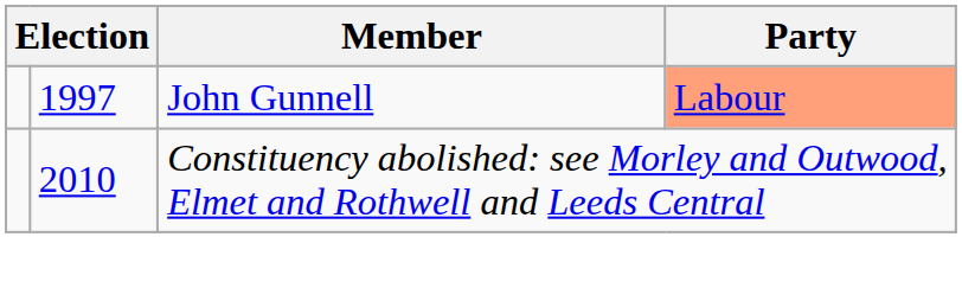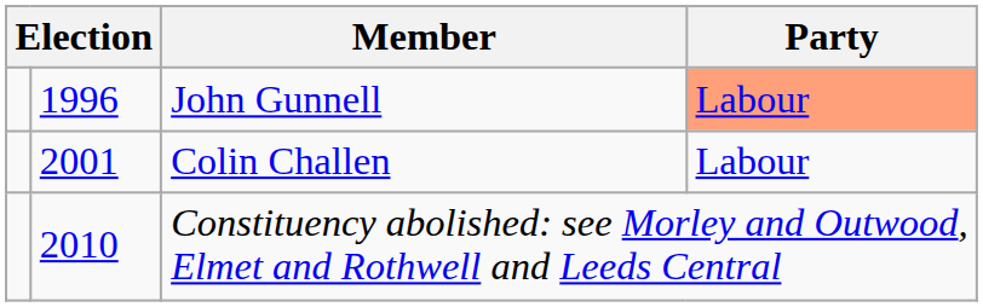John Gunnell | column 2: 1997 -> 1996
+ row: 2001 | Colin Challen | Labour
